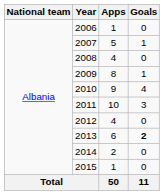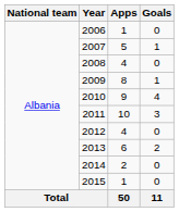2013 | Goals: bold -> normal
